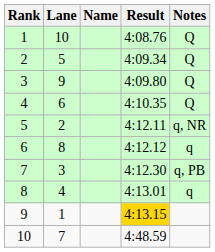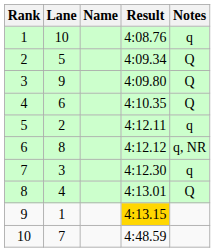row 2 | Notes: Q -> q
row 6 | Notes: q, NR -> q
row 7 | Notes: q -> q, NR
row 8 | Notes: q, PB -> q
row 9 | Notes: q -> Q
